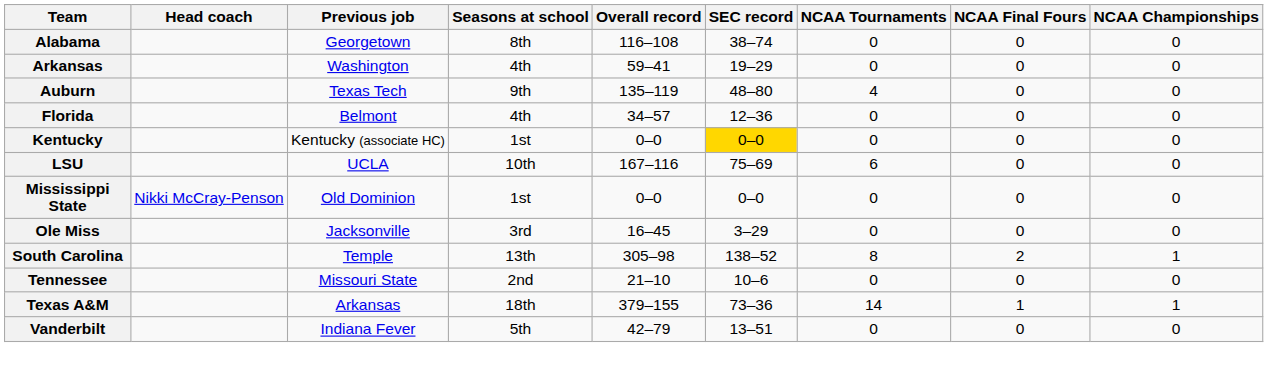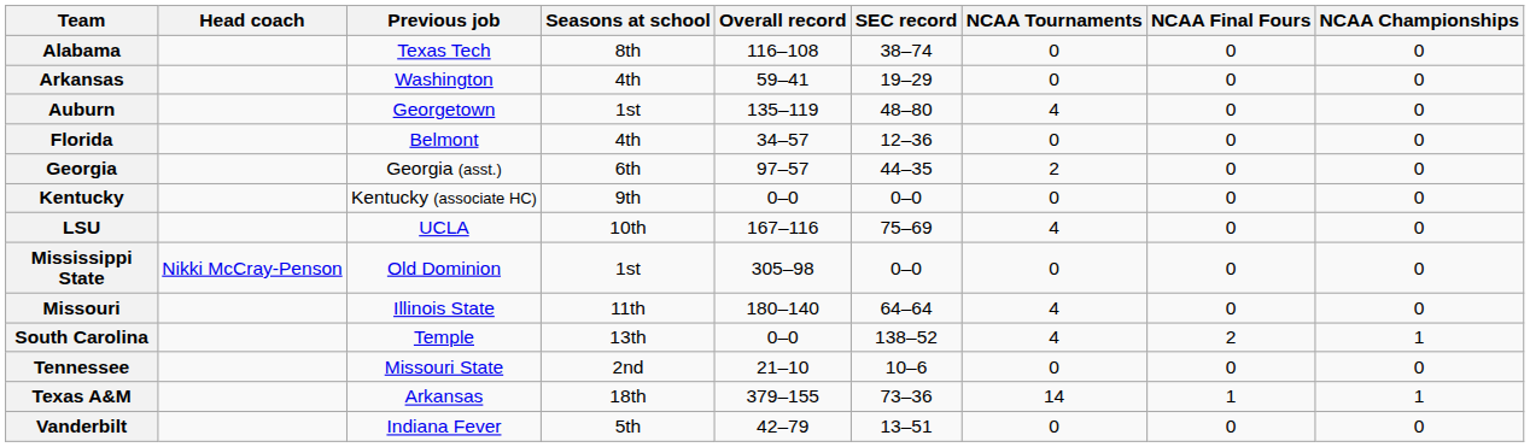Alabama | Previous job: Georgetown -> Texas Tech
Auburn | Previous job: Texas Tech -> Georgetown
Auburn | Seasons at school: 9th -> 1st
+ row: Georgia | Georgia (asst.) | 6th | 97–57 | 44–35 | 2 | 0 | 0
Kentucky | Seasons at school: 1st -> 9th
Kentucky | SEC record: gold background -> no background
LSU | NCAA Tournaments: 6 -> 4
Mississippi State | Overall record: 0–0 -> 305–98
+ row: Missouri | Illinois State | 11th | 180–140 | 64–64 | 4 | 0 | 0
- row: Ole Miss | Jacksonville | 3rd | 16–45 | 3–29 | 0 | 0 | 0
South Carolina | Overall record: 305–98 -> 0–0
South Carolina | NCAA Tournaments: 8 -> 4
